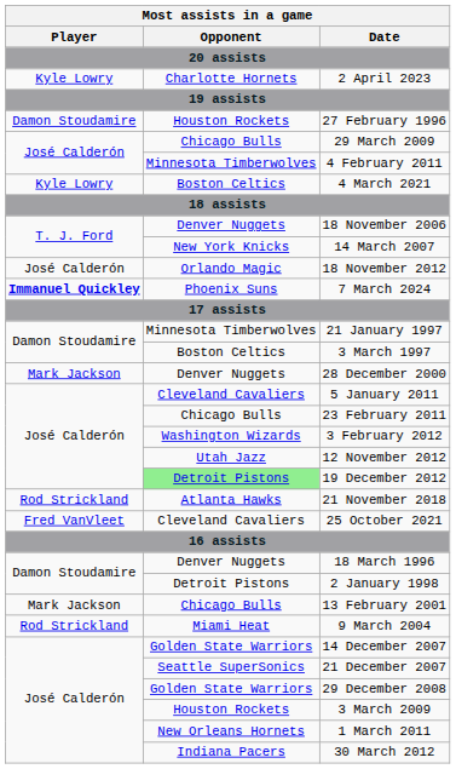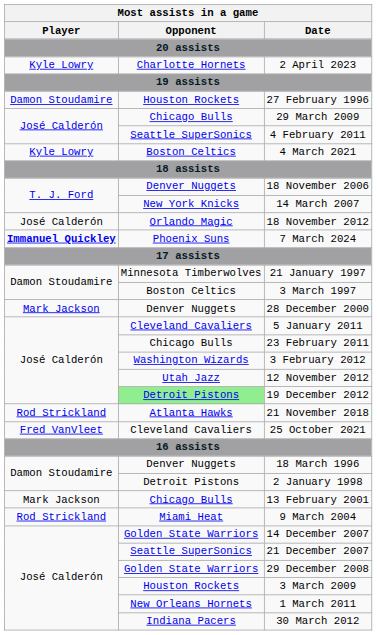4 February 2011 | Most assists in a game / Opponent: Minnesota Timberwolves -> Seattle SuperSonics
